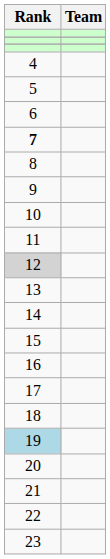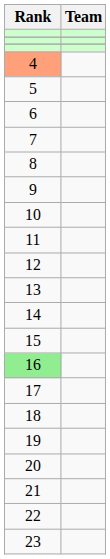row 5 | Rank: no background -> lightsalmon background
row 8 | Rank: bold -> normal
row 13 | Rank: lightgrey background -> no background
row 17 | Rank: no background -> lightgreen background
row 20 | Rank: lightblue background -> no background
